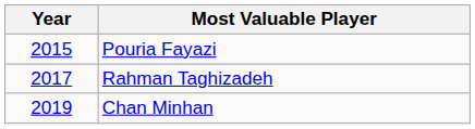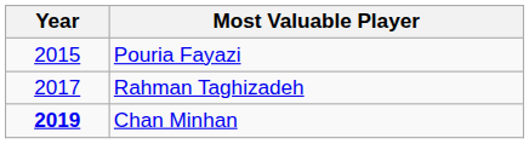Chan Minhan | Year: normal -> bold
